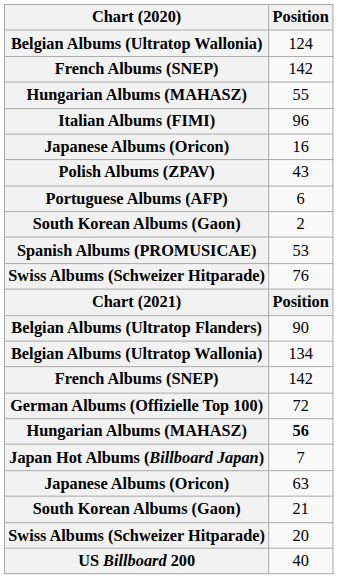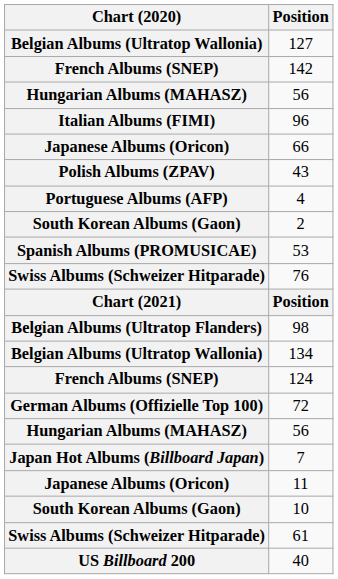row 2 | Position: 124 -> 127
row 4 | Position: 55 -> 56
row 6 | Position: 16 -> 66
row 8 | Position: 6 -> 4
row 13 | Position: 90 -> 98
row 15 | Position: 142 -> 124
row 17 | Position: bold -> normal
row 19 | Position: 63 -> 11
row 20 | Position: 21 -> 10
row 21 | Position: 20 -> 61
